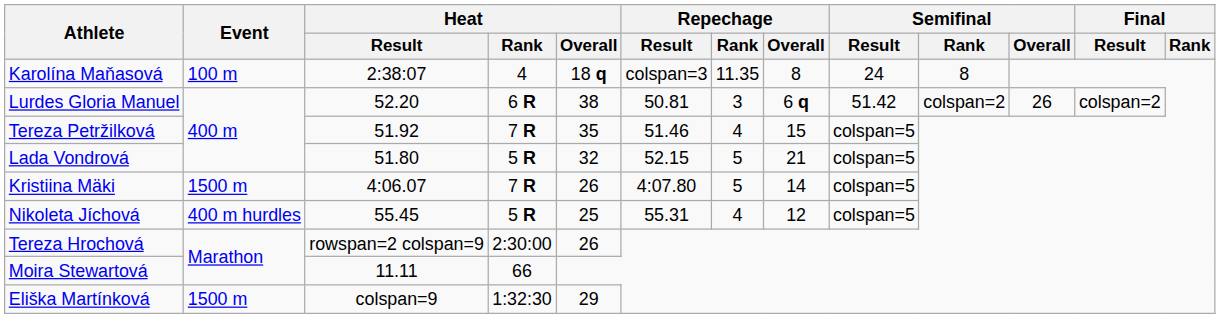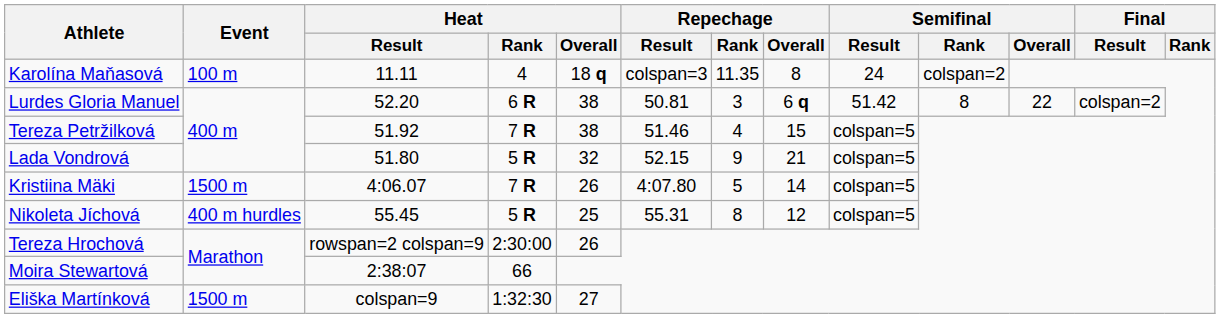Karolína Maňasová | Heat / Result: 2:38:07 -> 11.11
Karolína Maňasová | Semifinal / Rank: 8 -> colspan=2
Lurdes Gloria Manuel | Semifinal / Rank: colspan=2 -> 8
Lurdes Gloria Manuel | Semifinal / Overall: 26 -> 22
Tereza Petržilková | Heat / Overall: 35 -> 38
Lada Vondrová | Repechage / Rank: 5 -> 9
Nikoleta Jíchová | Repechage / Rank: 4 -> 8
Moira Stewartová | Heat / Result: 11.11 -> 2:38:07
Eliška Martínková | Heat / Overall: 29 -> 27
